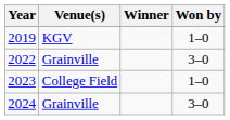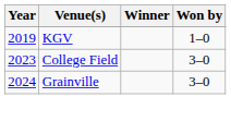- row: 2022 | Grainville | 3–0
2023 | Won by: 1–0 -> 3–0
